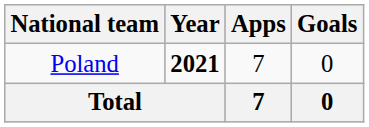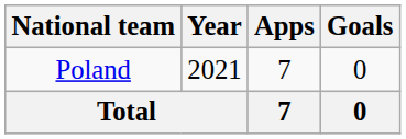Poland | Year: bold -> normal
